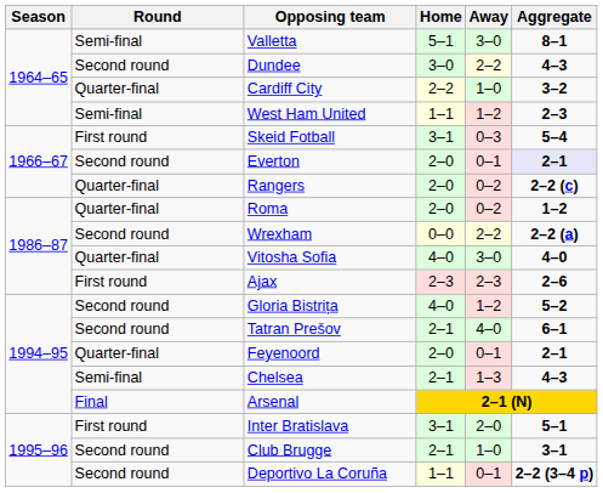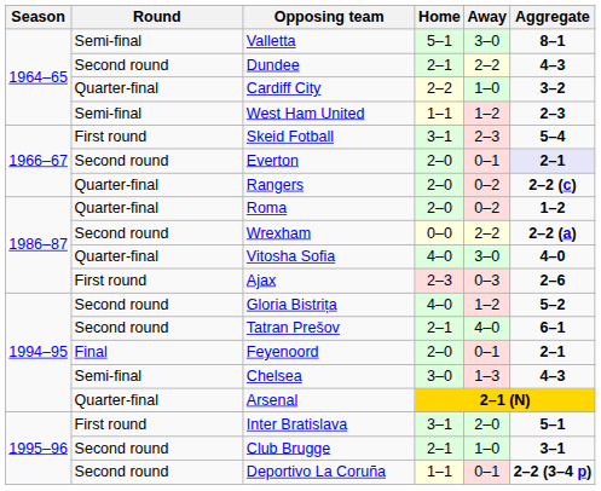Dundee | Home: 3–0 -> 2–1
Skeid Fotball | Away: 0–3 -> 2–3
Ajax | Away: 2–3 -> 0–3
Feyenoord | Round: Quarter-final -> Final
Chelsea | Home: 2–1 -> 3–0
Arsenal | Round: Final -> Quarter-final
